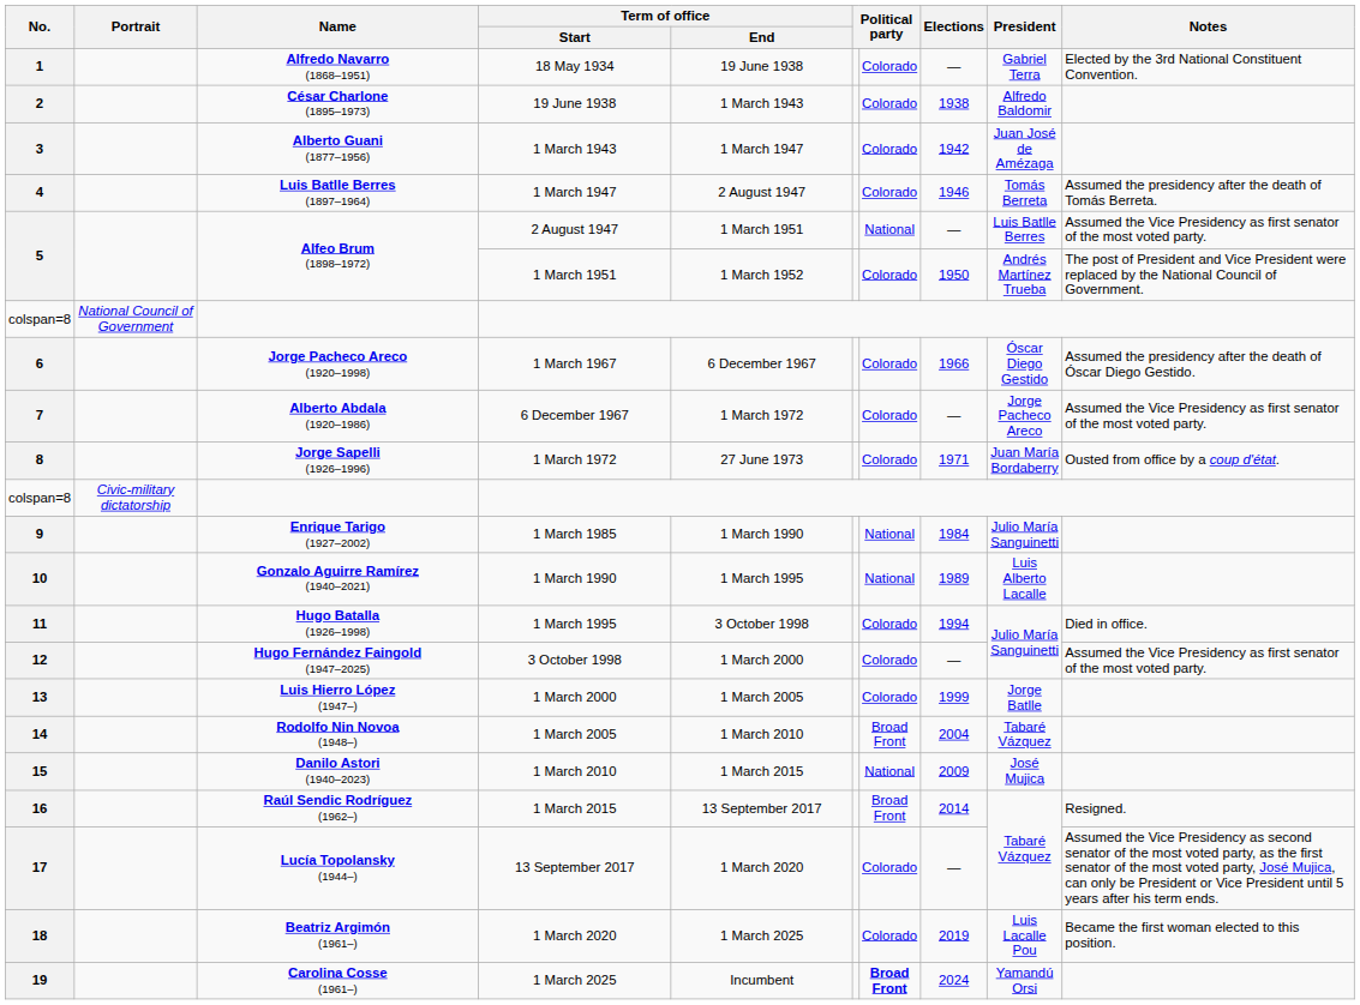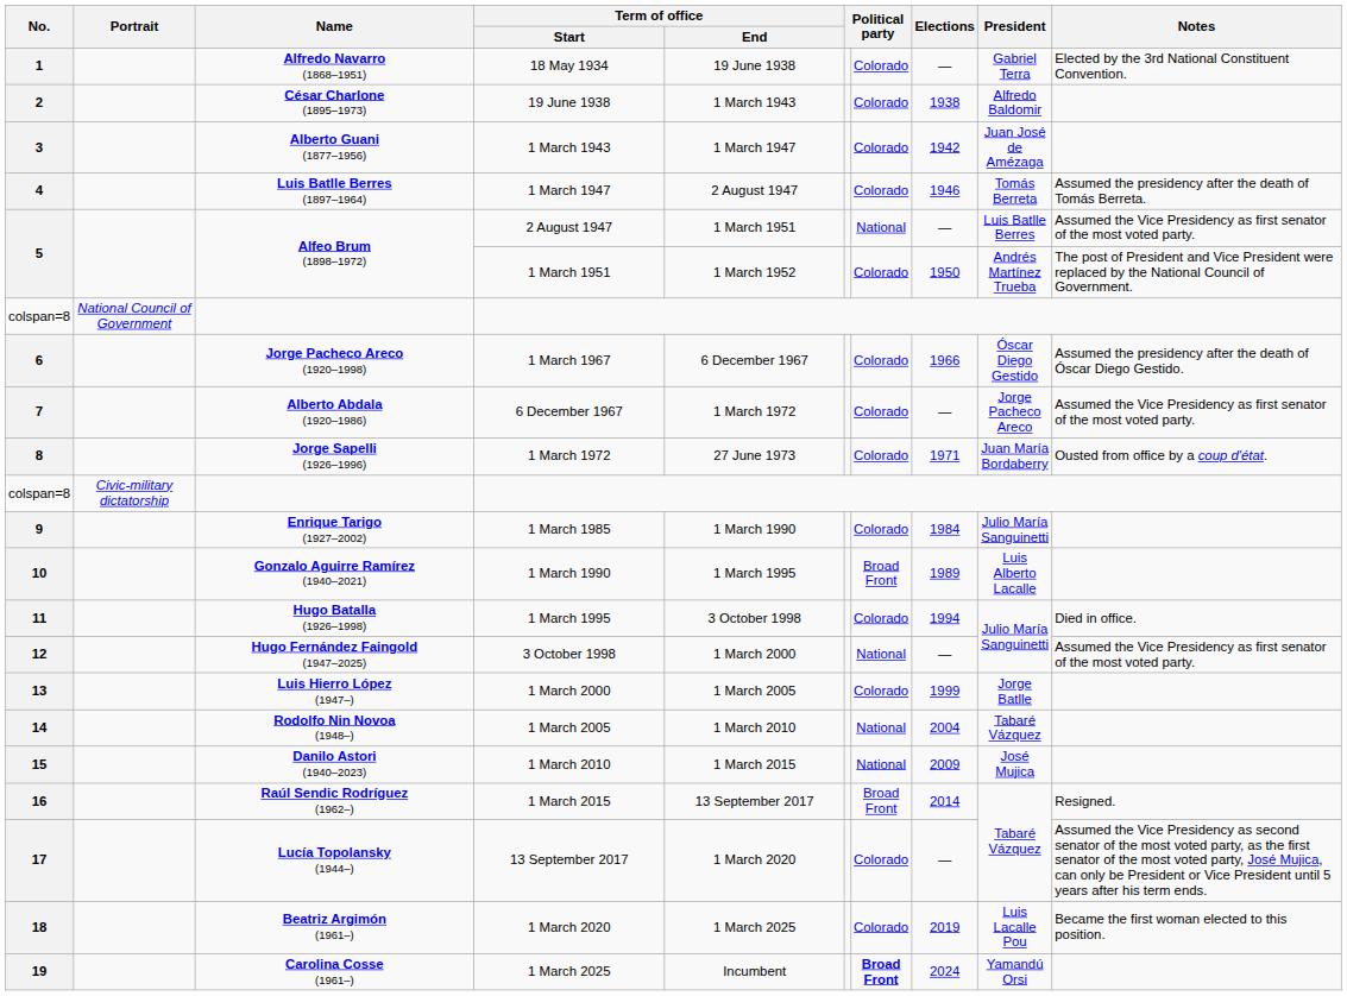9 | column 7: National -> Colorado
10 | column 7: National -> Broad Front
12 | column 7: Colorado -> National
14 | column 7: Broad Front -> National
